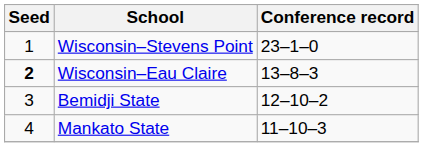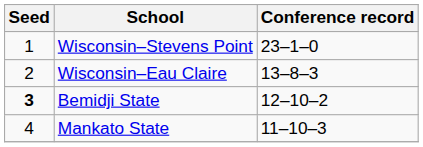Wisconsin–Eau Claire | Seed: bold -> normal
Bemidji State | Seed: normal -> bold
